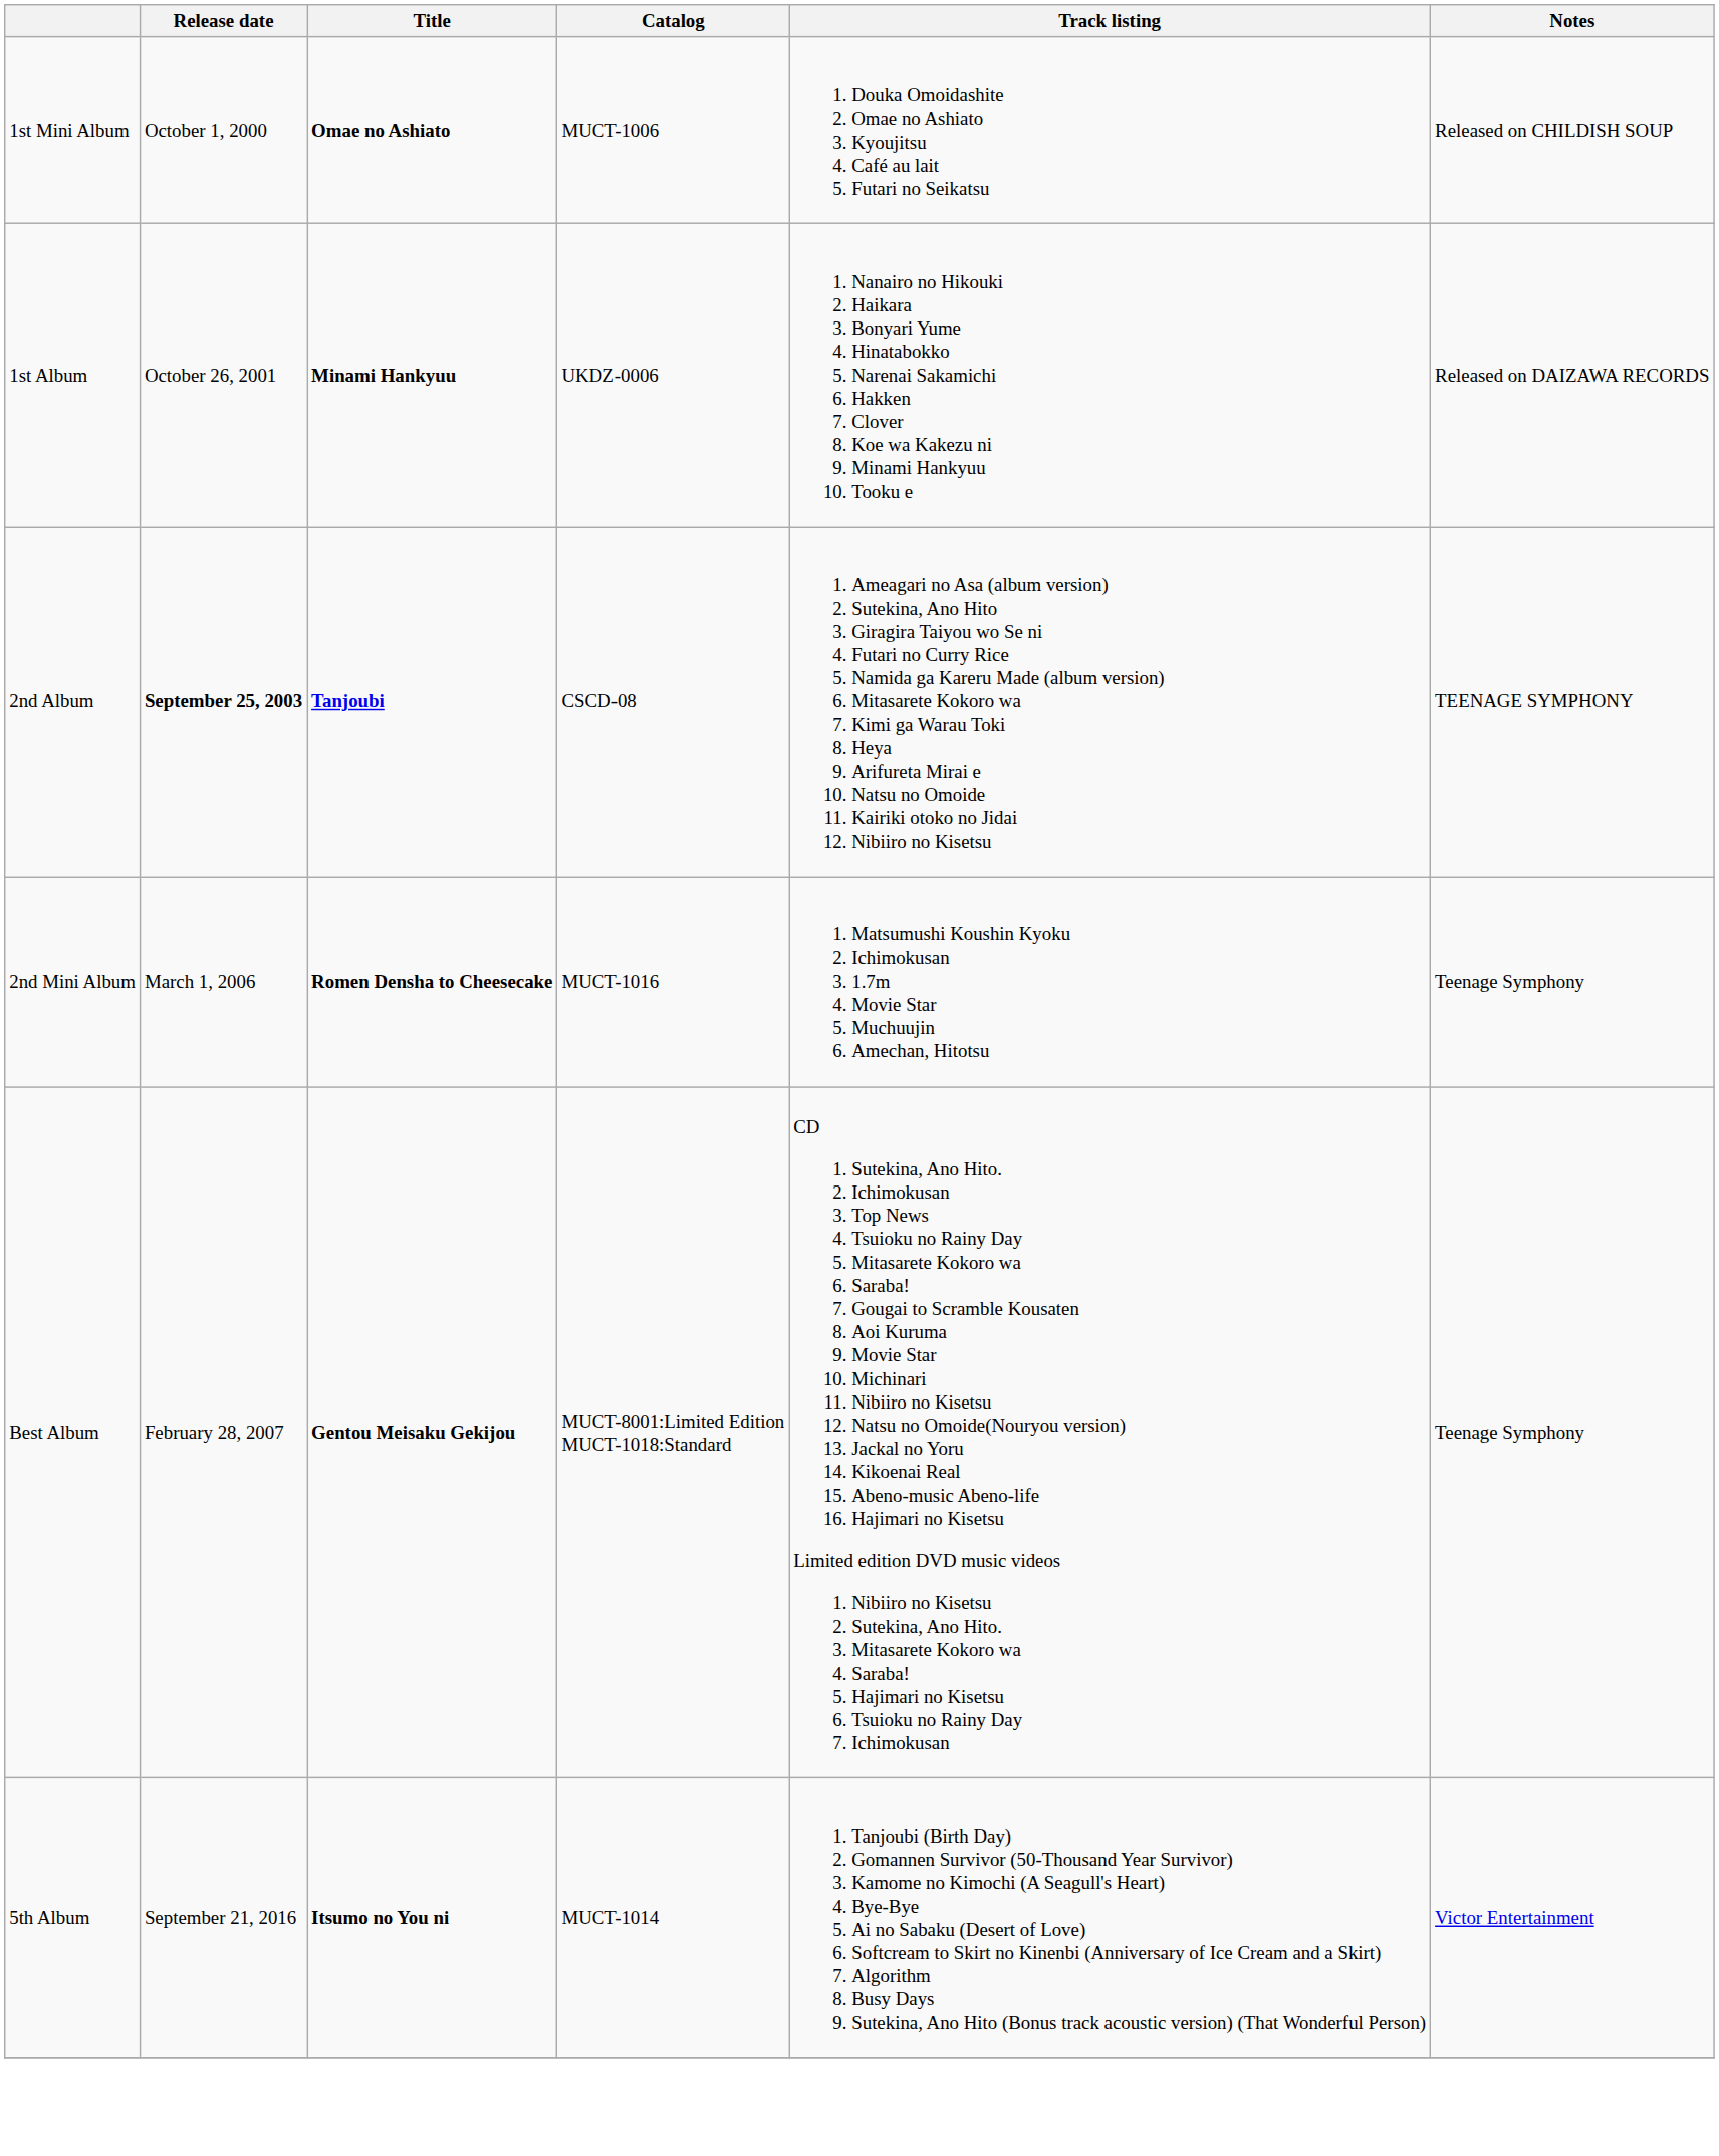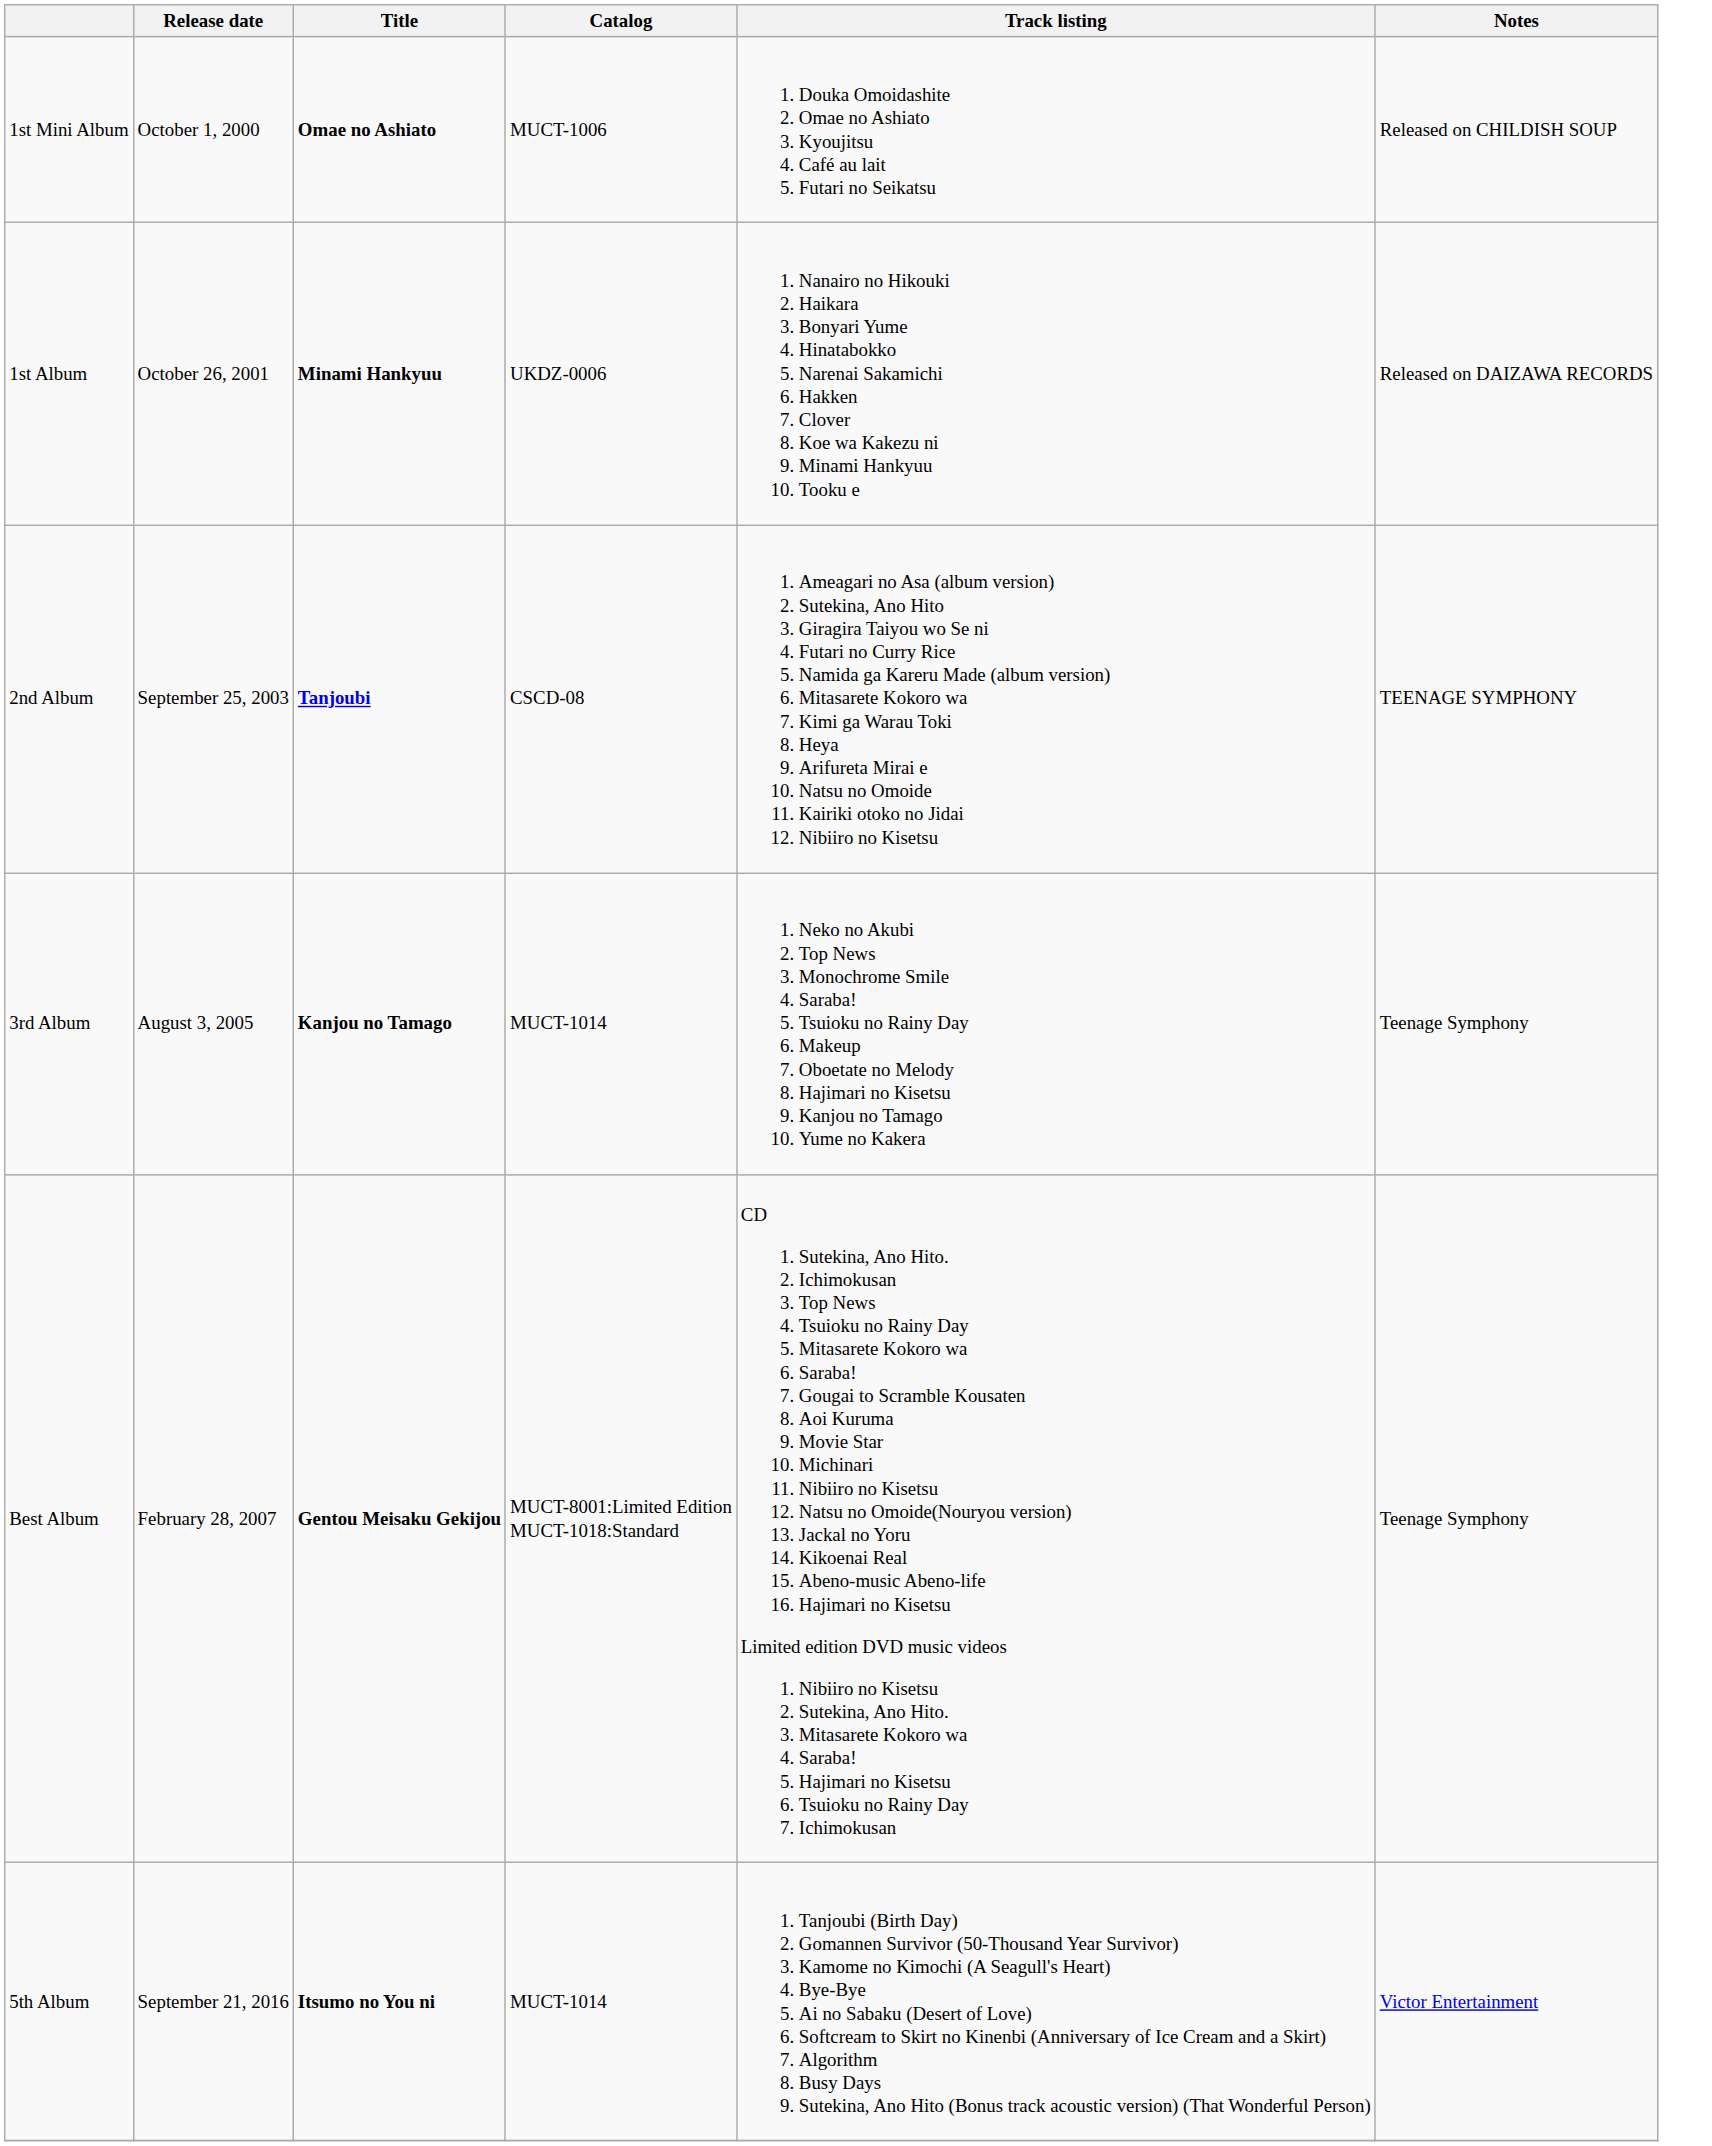2nd Album | Release date: bold -> normal
+ row: 3rd Album | August 3, 2005 | Kanjou no Tamago | MUCT-1014 | Neko no Akubi Top News Monochrome Smile Saraba! Tsuioku no Rainy Day Makeup Oboetate no Melody Hajimari no Kisetsu Kanjou no Tamago Yume no Kakera | Teenage Symphony
- row: 2nd Mini Album | March 1, 2006 | Romen Densha to Cheesecake | MUCT-1016 | Matsumushi Koushin Kyoku Ichimokusan 1.7m Movie Star Muchuujin Amechan, Hitotsu | Teenage Symphony
